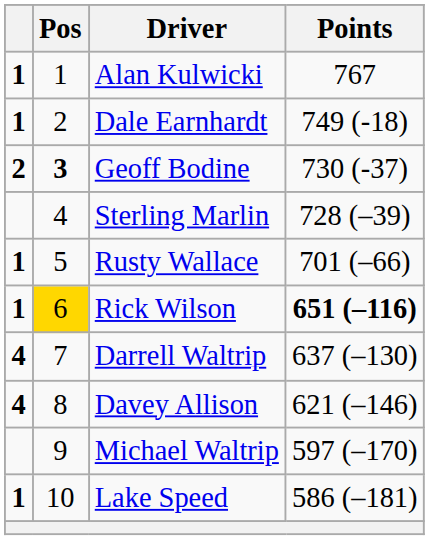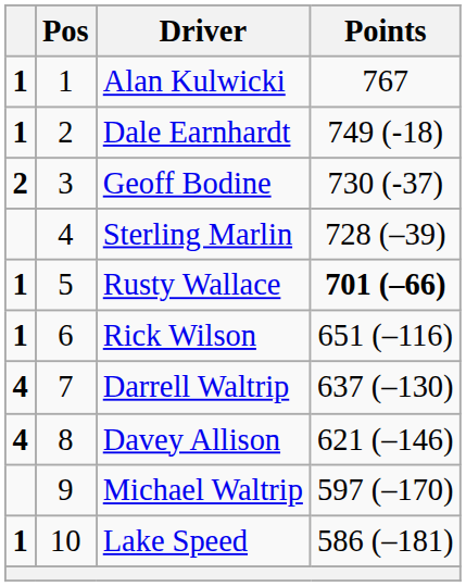Geoff Bodine | Pos: bold -> normal
Rusty Wallace | Points: normal -> bold
Rick Wilson | Pos: gold background -> no background
Rick Wilson | Points: bold -> normal
